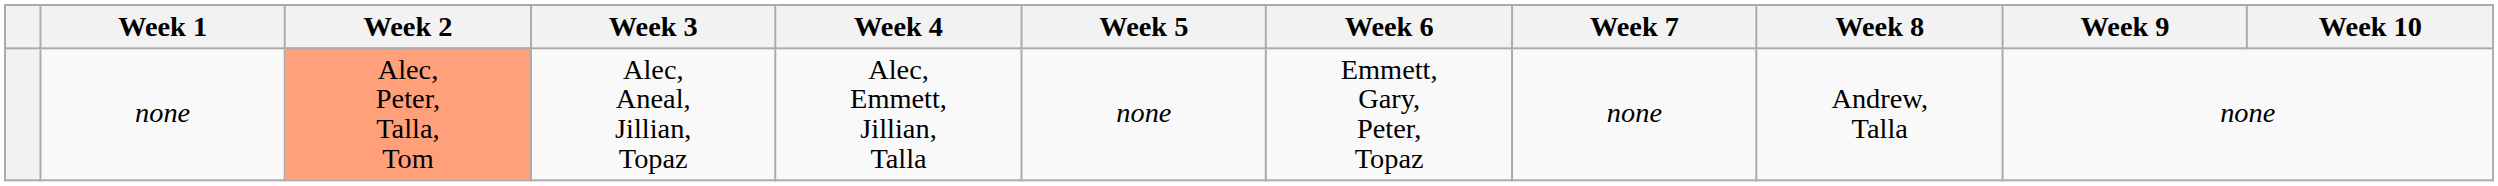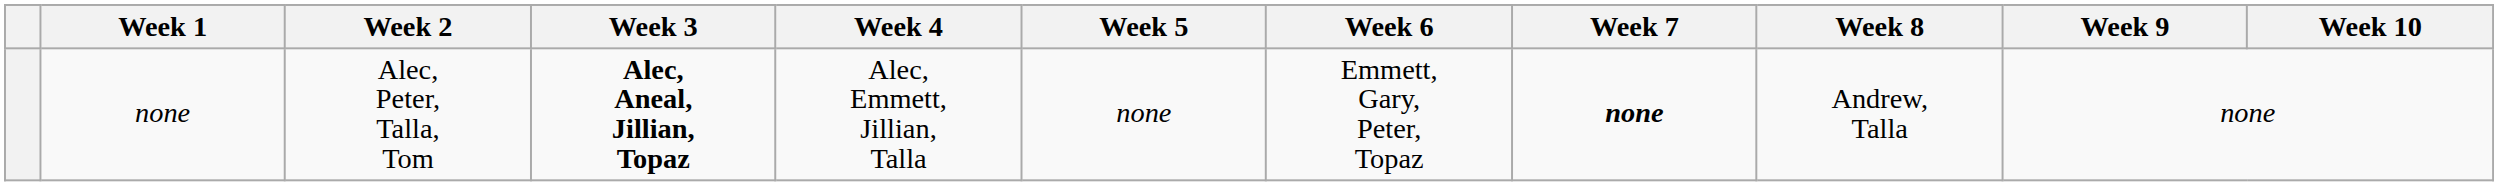row 2 | Week 2: lightsalmon background -> no background
row 2 | Week 3: normal -> bold
row 2 | Week 7: normal -> bold
